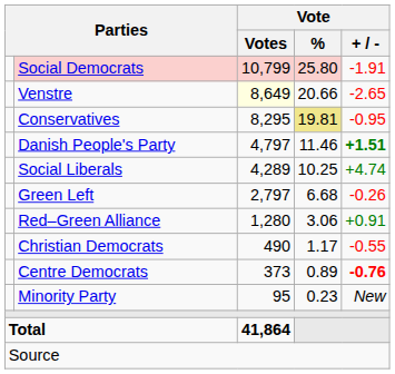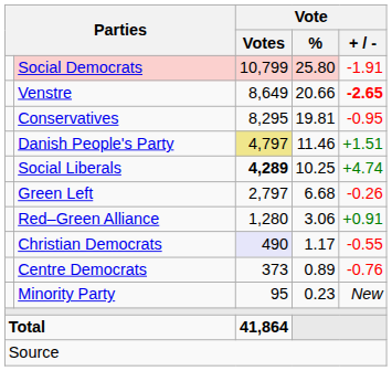Venstre | Vote / Votes: lightyellow background -> no background
Venstre | Vote / + / -: normal -> bold
Conservatives | Vote / %: khaki background -> no background
Danish People's Party | Vote / Votes: no background -> khaki background
Danish People's Party | Vote / + / -: bold -> normal
Social Liberals | Vote / Votes: normal -> bold
Christian Democrats | Vote / Votes: no background -> lavender background
Centre Democrats | Vote / + / -: bold -> normal
